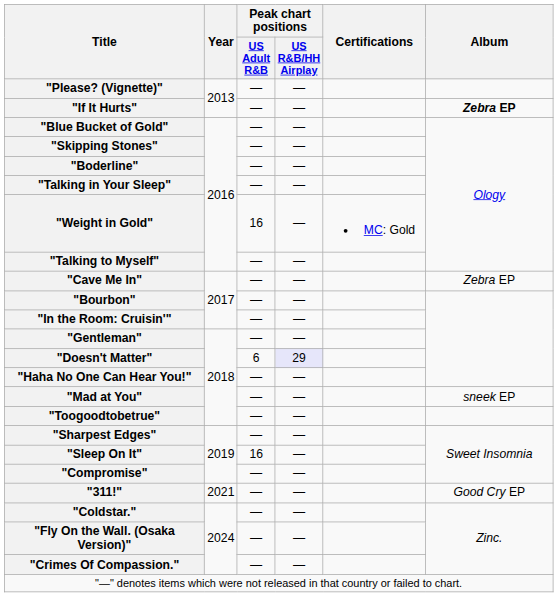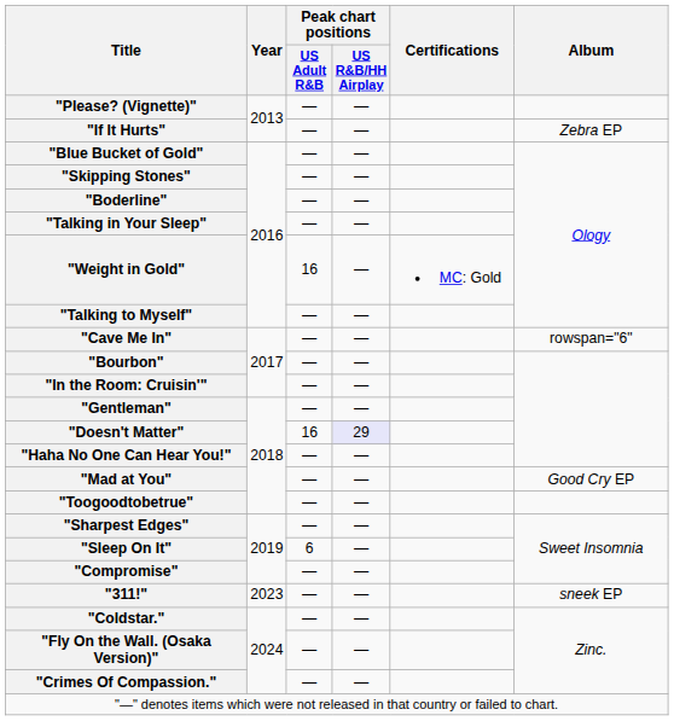"If It Hurts" | Album: bold -> normal
"Cave Me In" | Album: Zebra EP -> rowspan="6"
"Doesn't Matter" | Peak chart positions / US Adult R&B: 6 -> 16
"Mad at You" | Album: sneek EP -> Good Cry EP
"Sleep On It" | Peak chart positions / US Adult R&B: 16 -> 6
"311!" | Year: 2021 -> 2023
"311!" | Album: Good Cry EP -> sneek EP
